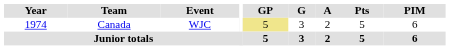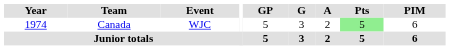Canada | GP: khaki background -> no background
Canada | Pts: no background -> lightgreen background
